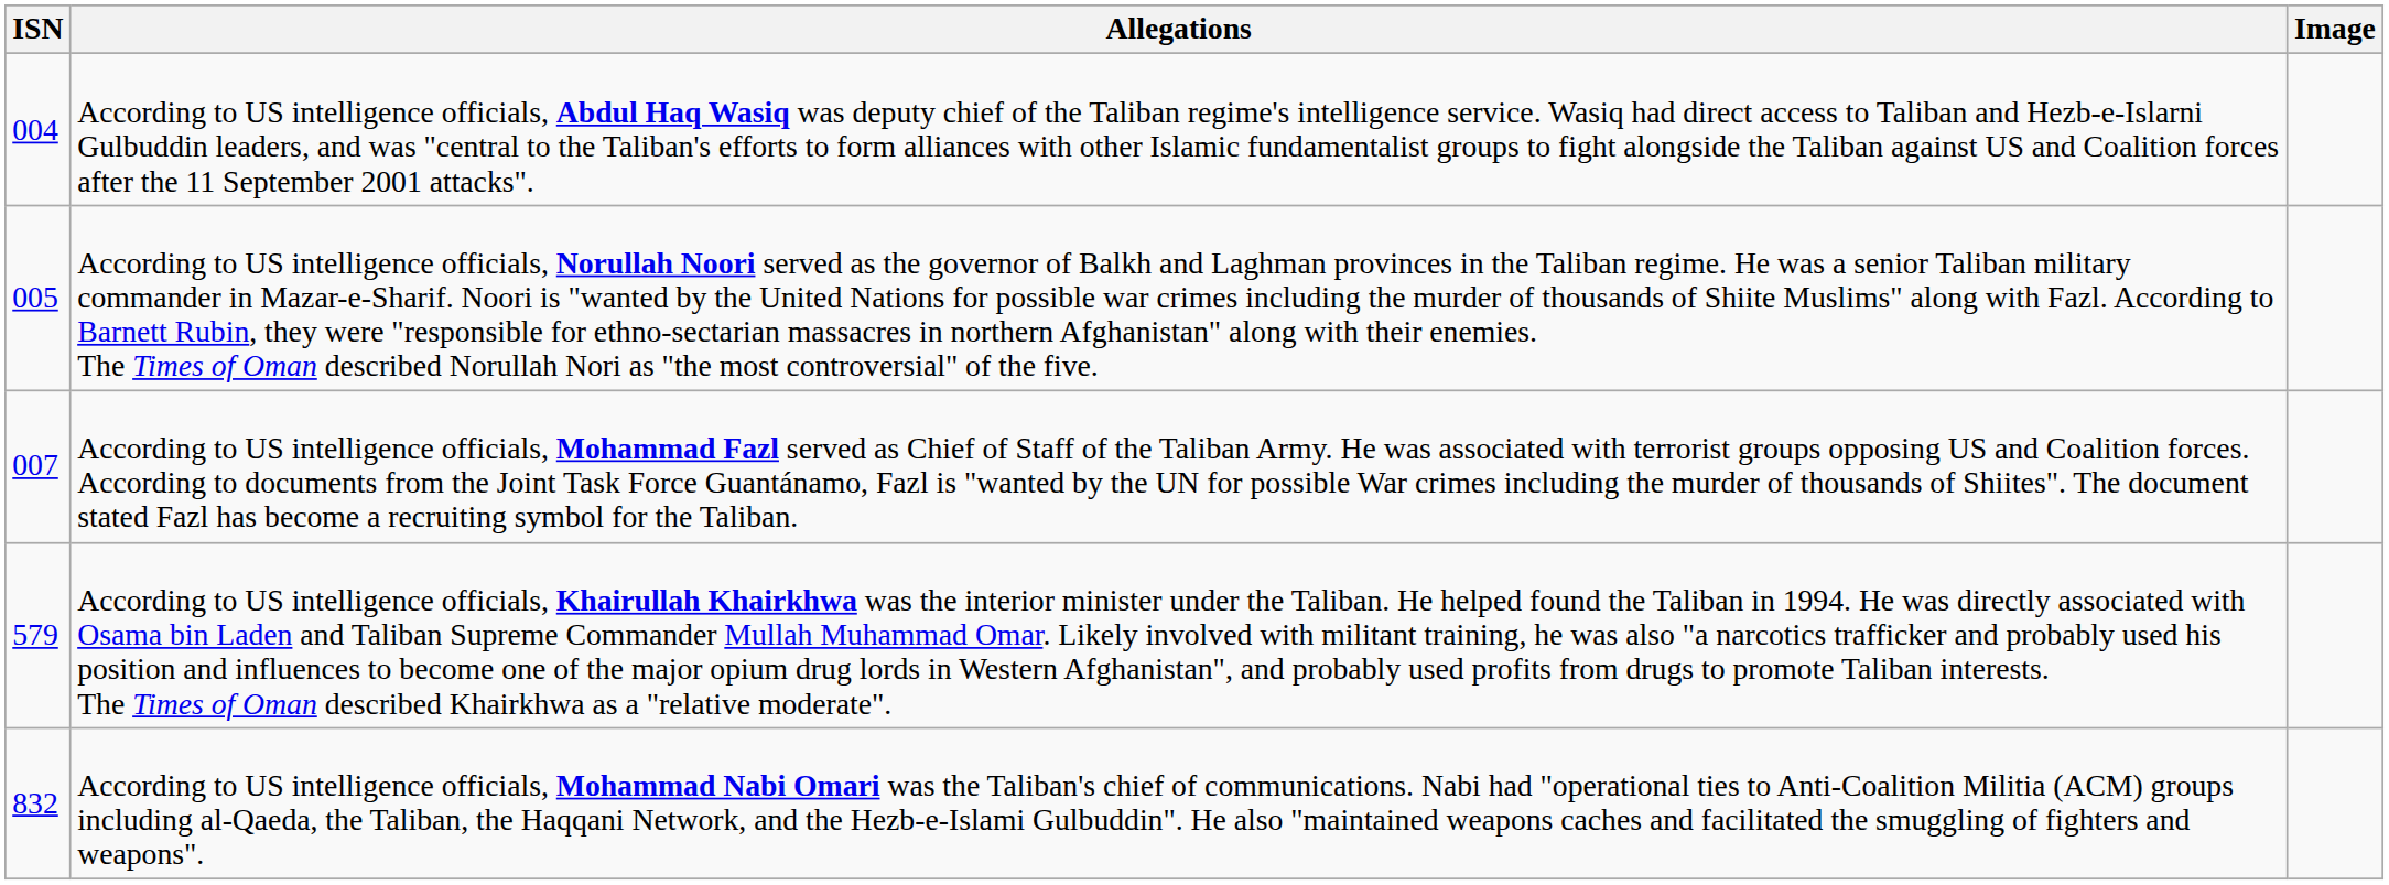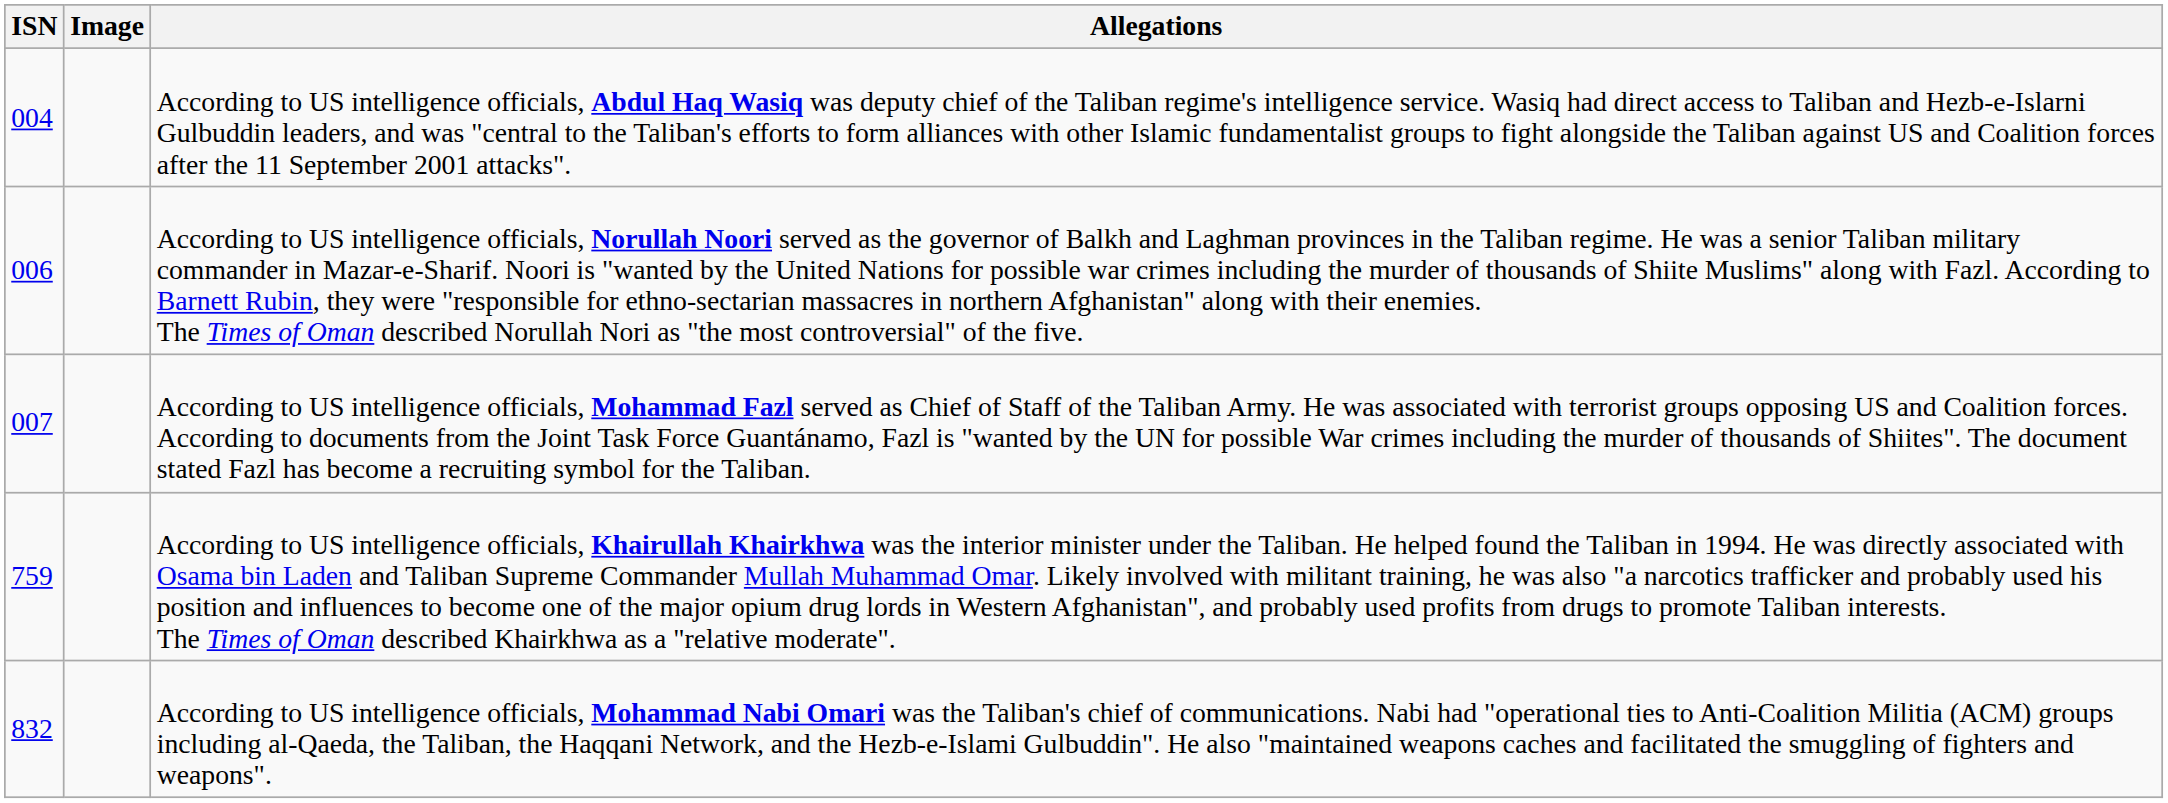columns swapped: Image <-> Allegations
row 3 | ISN: 005 -> 006
row 5 | ISN: 579 -> 759
